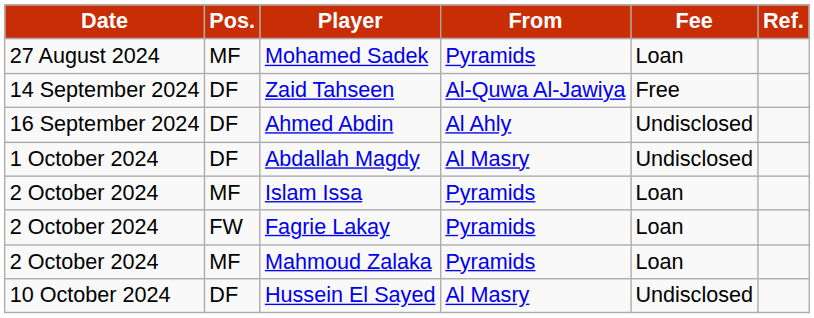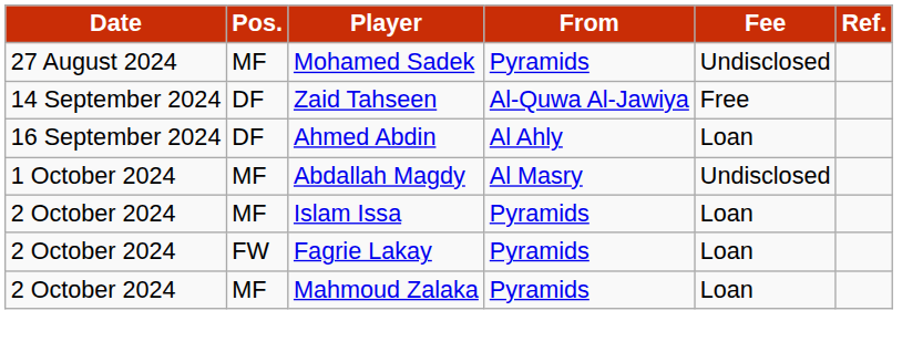Mohamed Sadek | Fee: Loan -> Undisclosed
Ahmed Abdin | Fee: Undisclosed -> Loan
Abdallah Magdy | Pos.: DF -> MF
- row: 10 October 2024 | DF | Hussein El Sayed | Al Masry | Undisclosed
